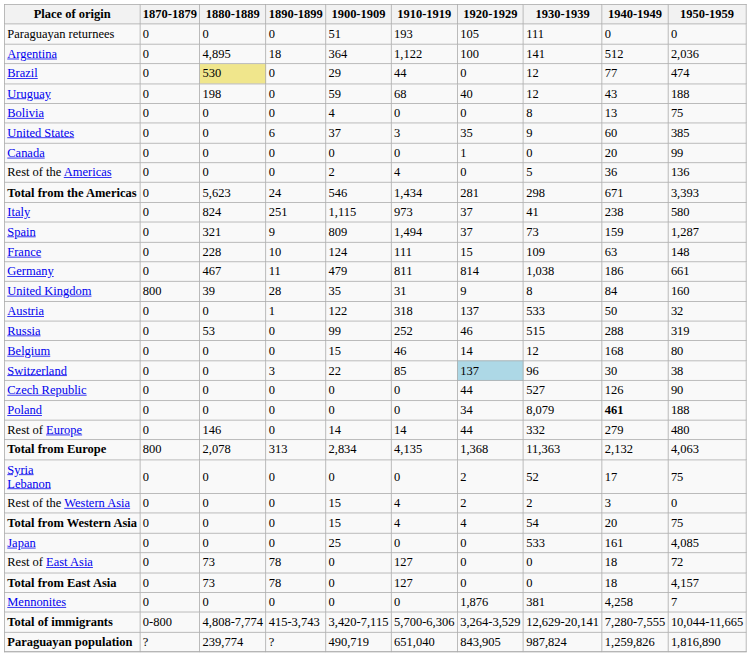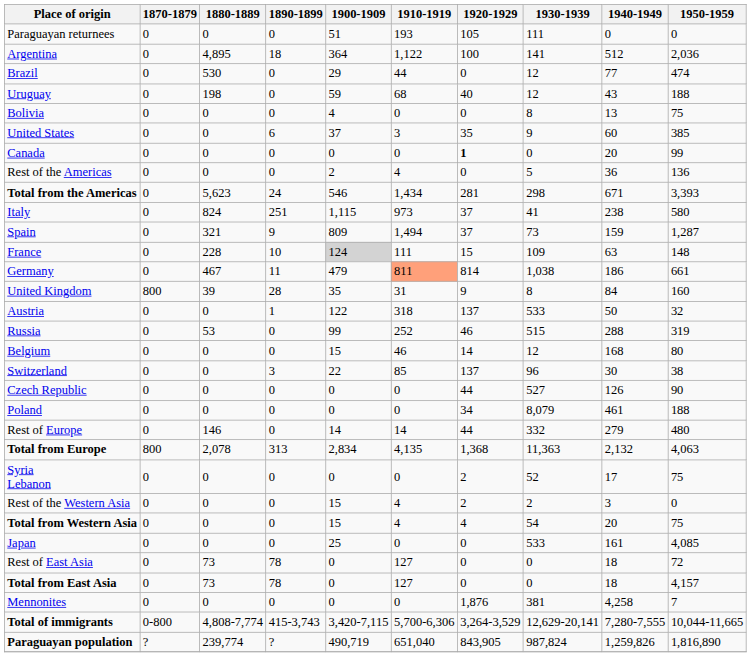Brazil | 1880-1889: khaki background -> no background
Canada | 1920-1929: normal -> bold
France | 1900-1909: no background -> lightgrey background
Germany | 1910-1919: no background -> lightsalmon background
Switzerland | 1920-1929: lightblue background -> no background
Poland | 1940-1949: bold -> normal
